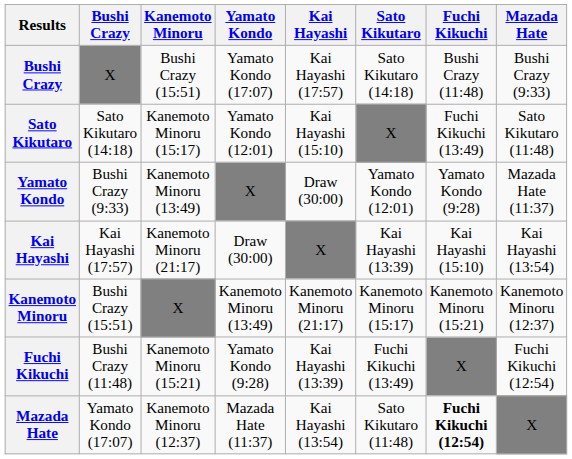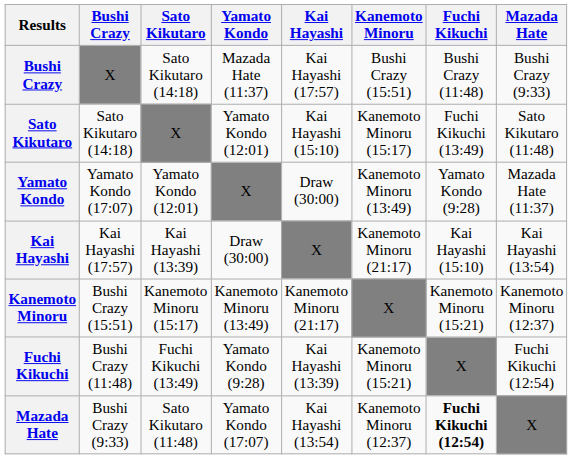columns swapped: Sato Kikutaro <-> Kanemoto Minoru
row 2 | Yamato Kondo: Yamato Kondo (17:07) -> Mazada Hate (11:37)
row 4 | Bushi Crazy: Bushi Crazy (9:33) -> Yamato Kondo (17:07)
row 8 | Bushi Crazy: Yamato Kondo (17:07) -> Bushi Crazy (9:33)
row 8 | Yamato Kondo: Mazada Hate (11:37) -> Yamato Kondo (17:07)
